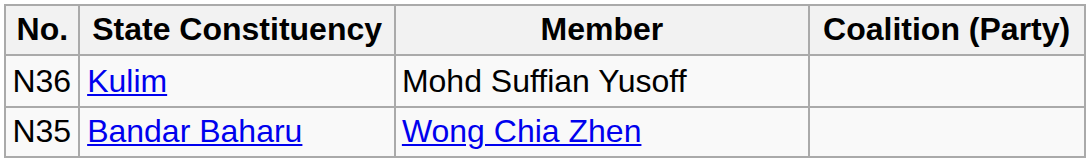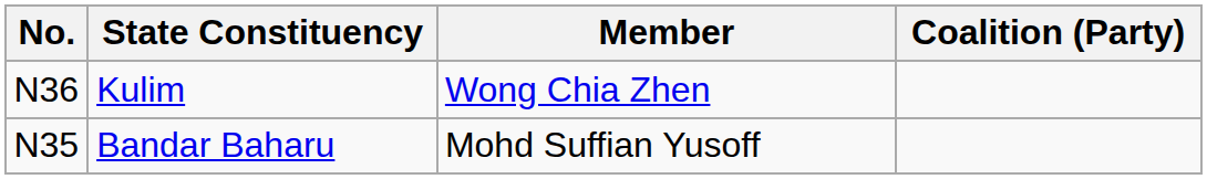Kulim | Member: Mohd Suffian Yusoff -> Wong Chia Zhen
Bandar Baharu | Member: Wong Chia Zhen -> Mohd Suffian Yusoff
